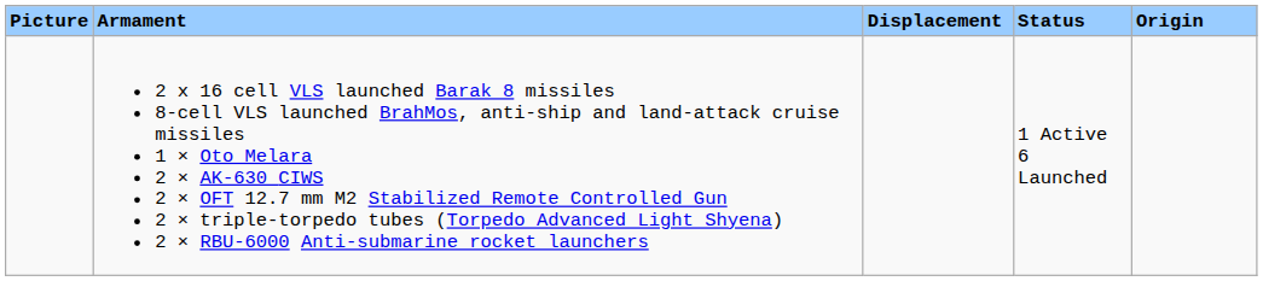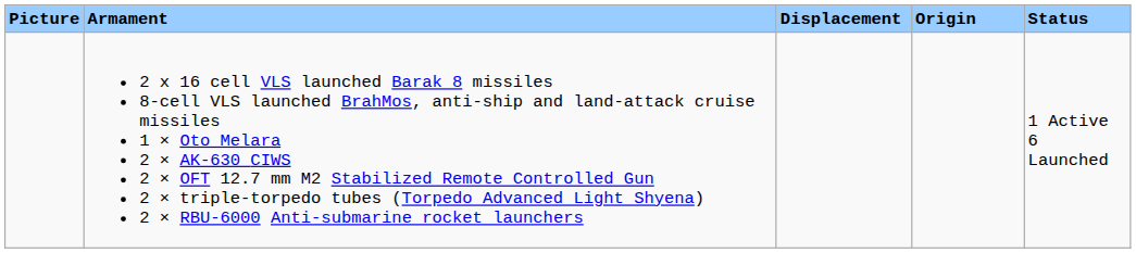columns swapped: Status <-> Origin
